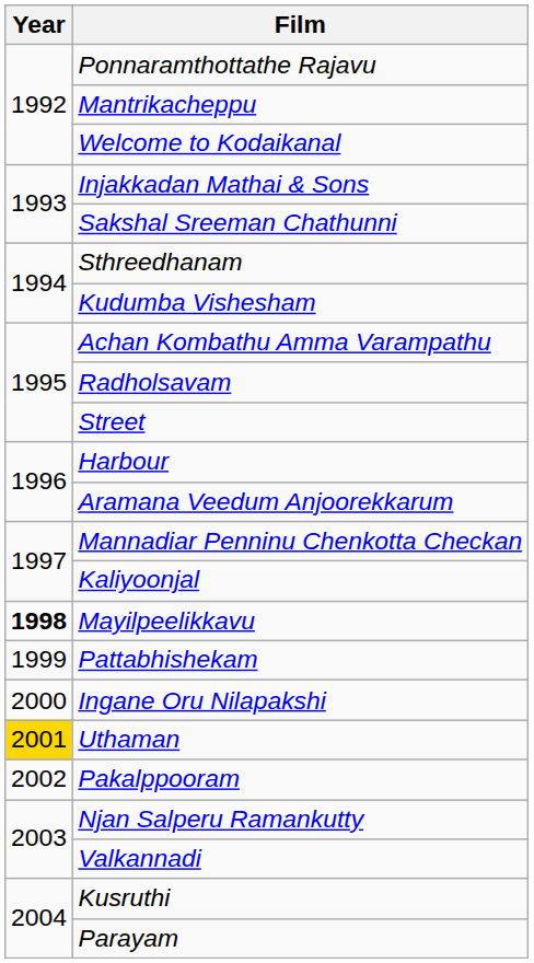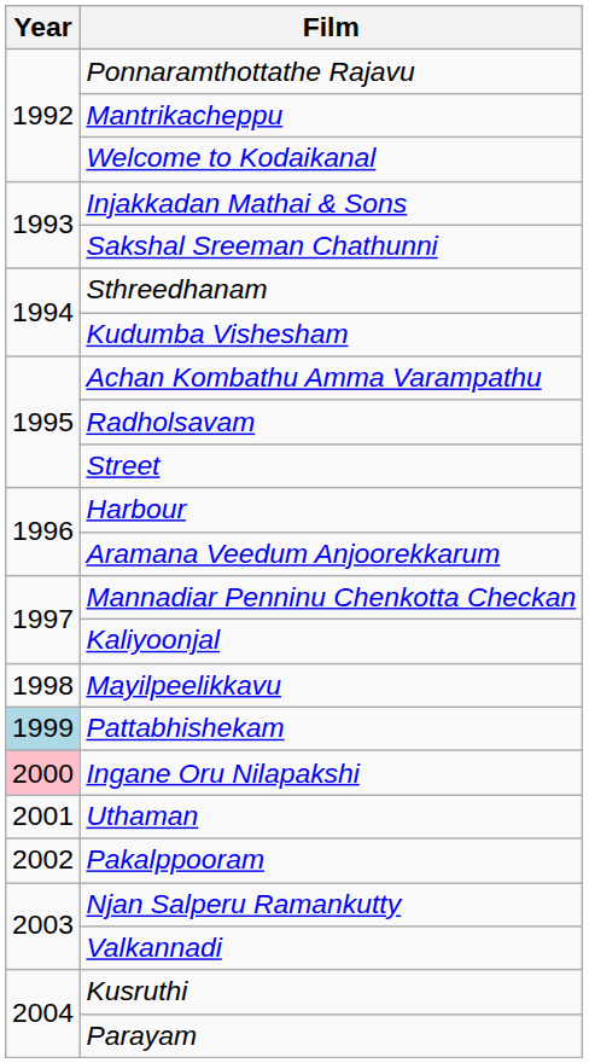Mayilpeelikkavu | Year: bold -> normal
Pattabhishekam | Year: no background -> lightblue background
Ingane Oru Nilapakshi | Year: no background -> pink background
Uthaman | Year: gold background -> no background
